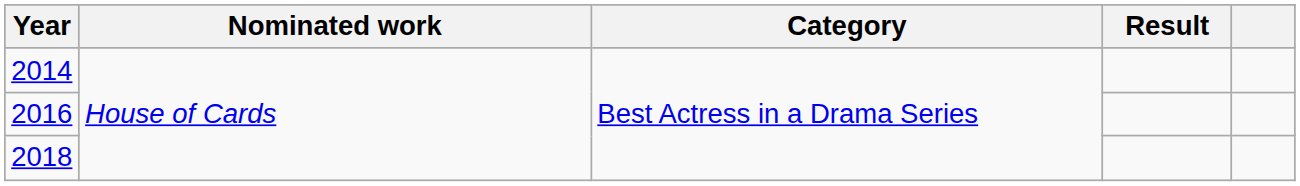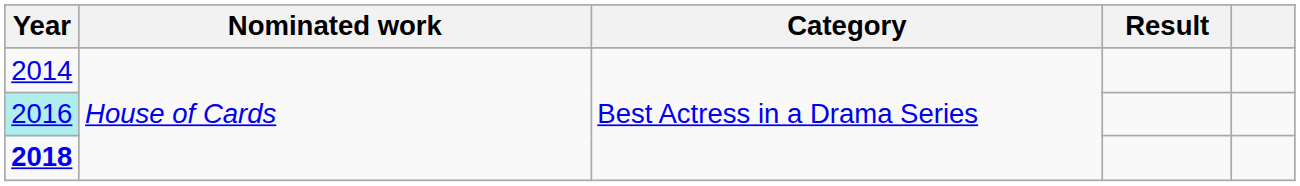2016 | Year: no background -> paleturquoise background
2018 | Year: normal -> bold
